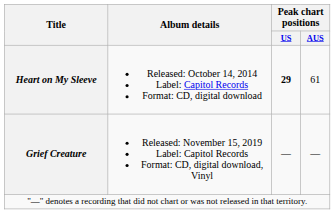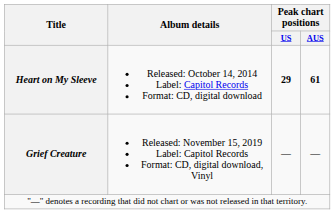Heart on My Sleeve | Peak chart positions / AUS: normal -> bold
